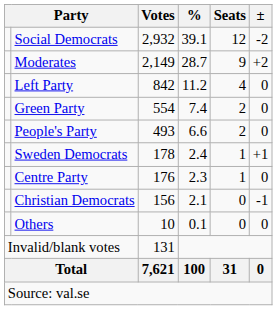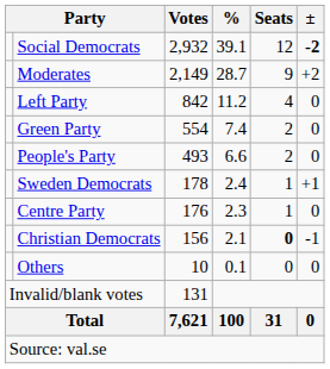Social Democrats | ±: normal -> bold
Christian Democrats | Seats: normal -> bold
